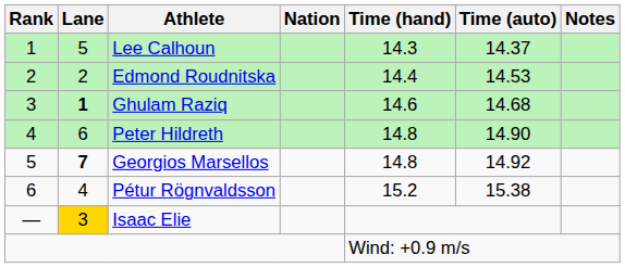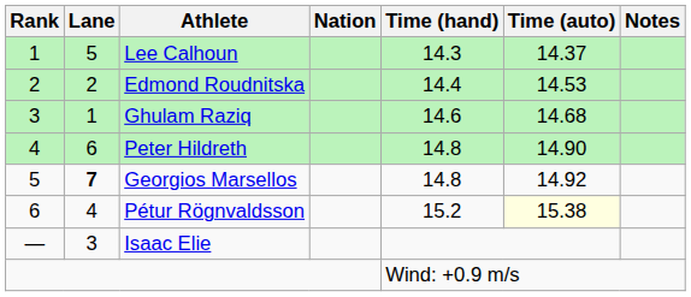Ghulam Raziq | Lane: bold -> normal
Pétur Rögnvaldsson | Time (auto): no background -> lightyellow background
Isaac Elie | Lane: gold background -> no background
